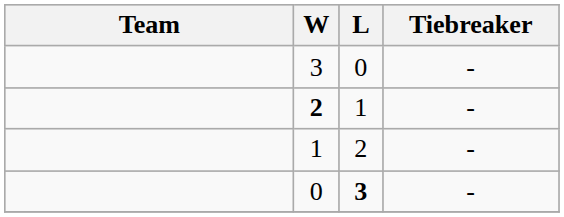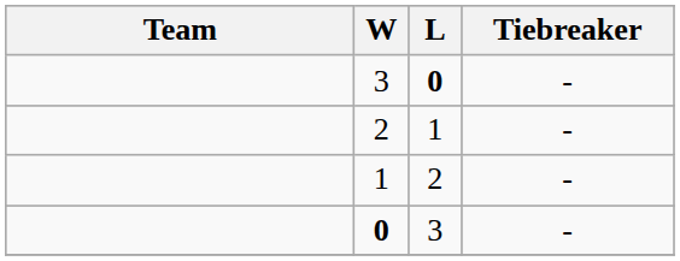row 2 | L: normal -> bold
row 3 | W: bold -> normal
row 5 | W: normal -> bold
row 5 | L: bold -> normal
